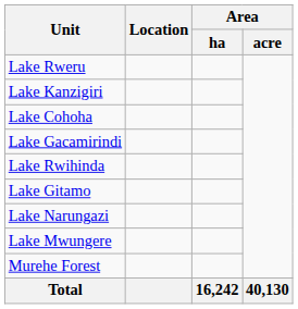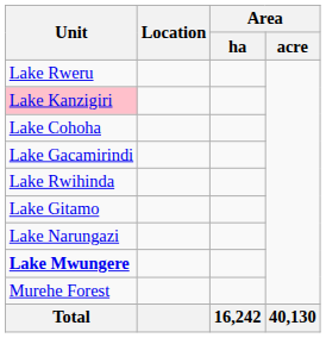Lake Kanzigiri | Unit: no background -> pink background
Lake Mwungere | Unit: normal -> bold
